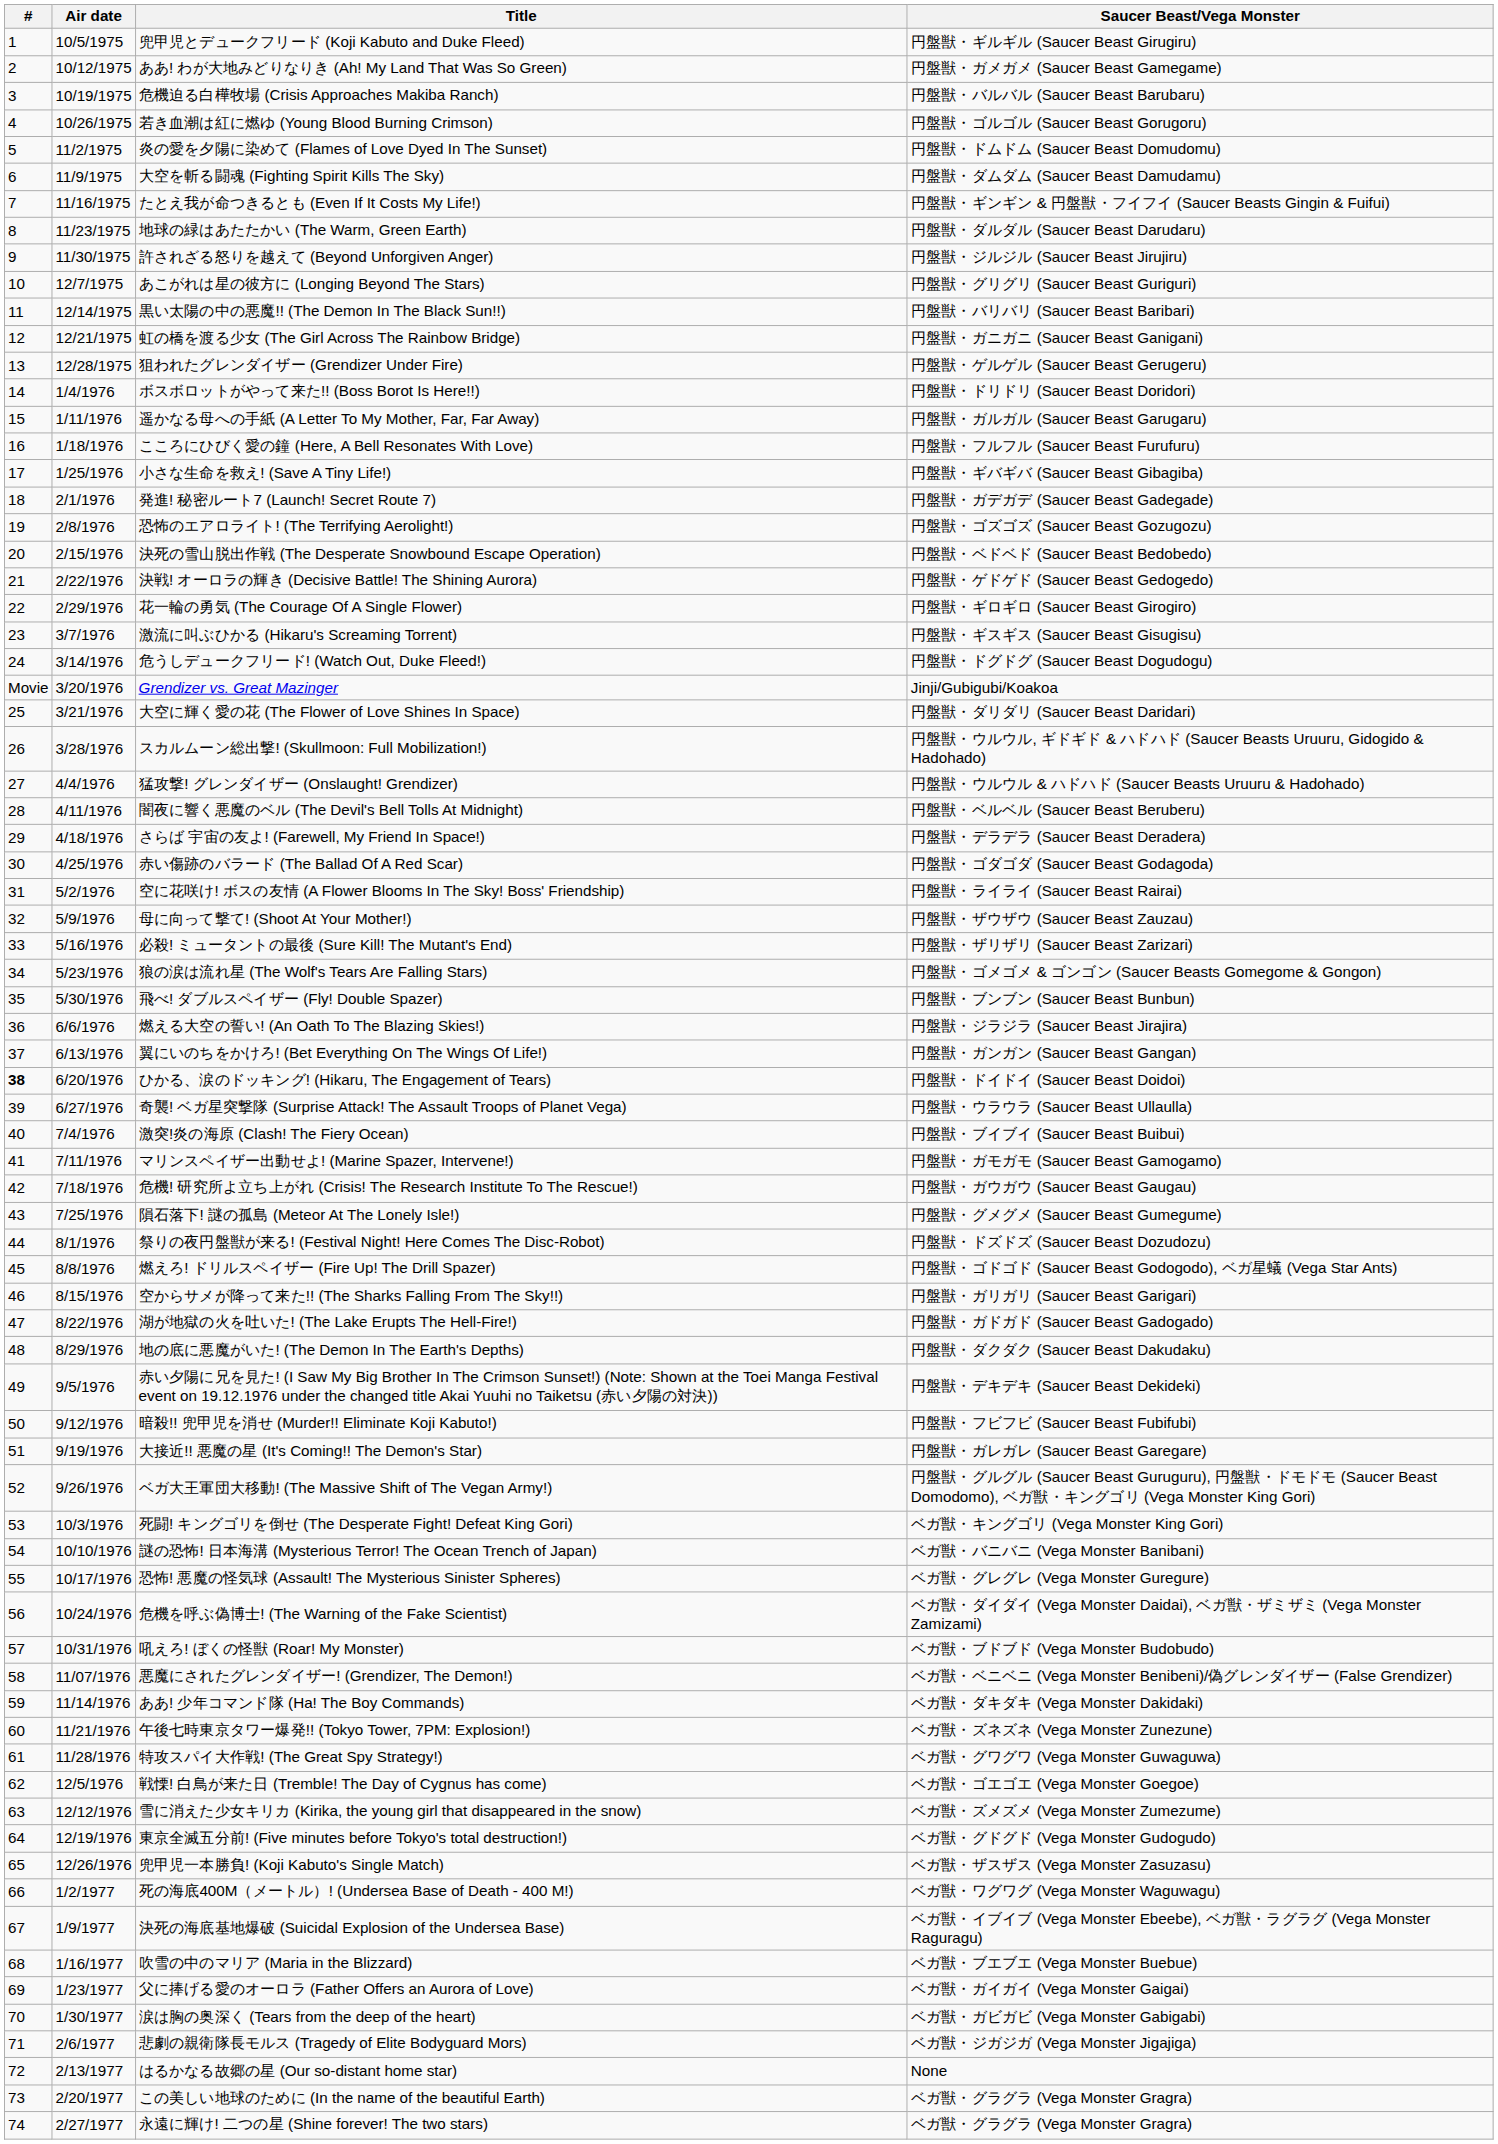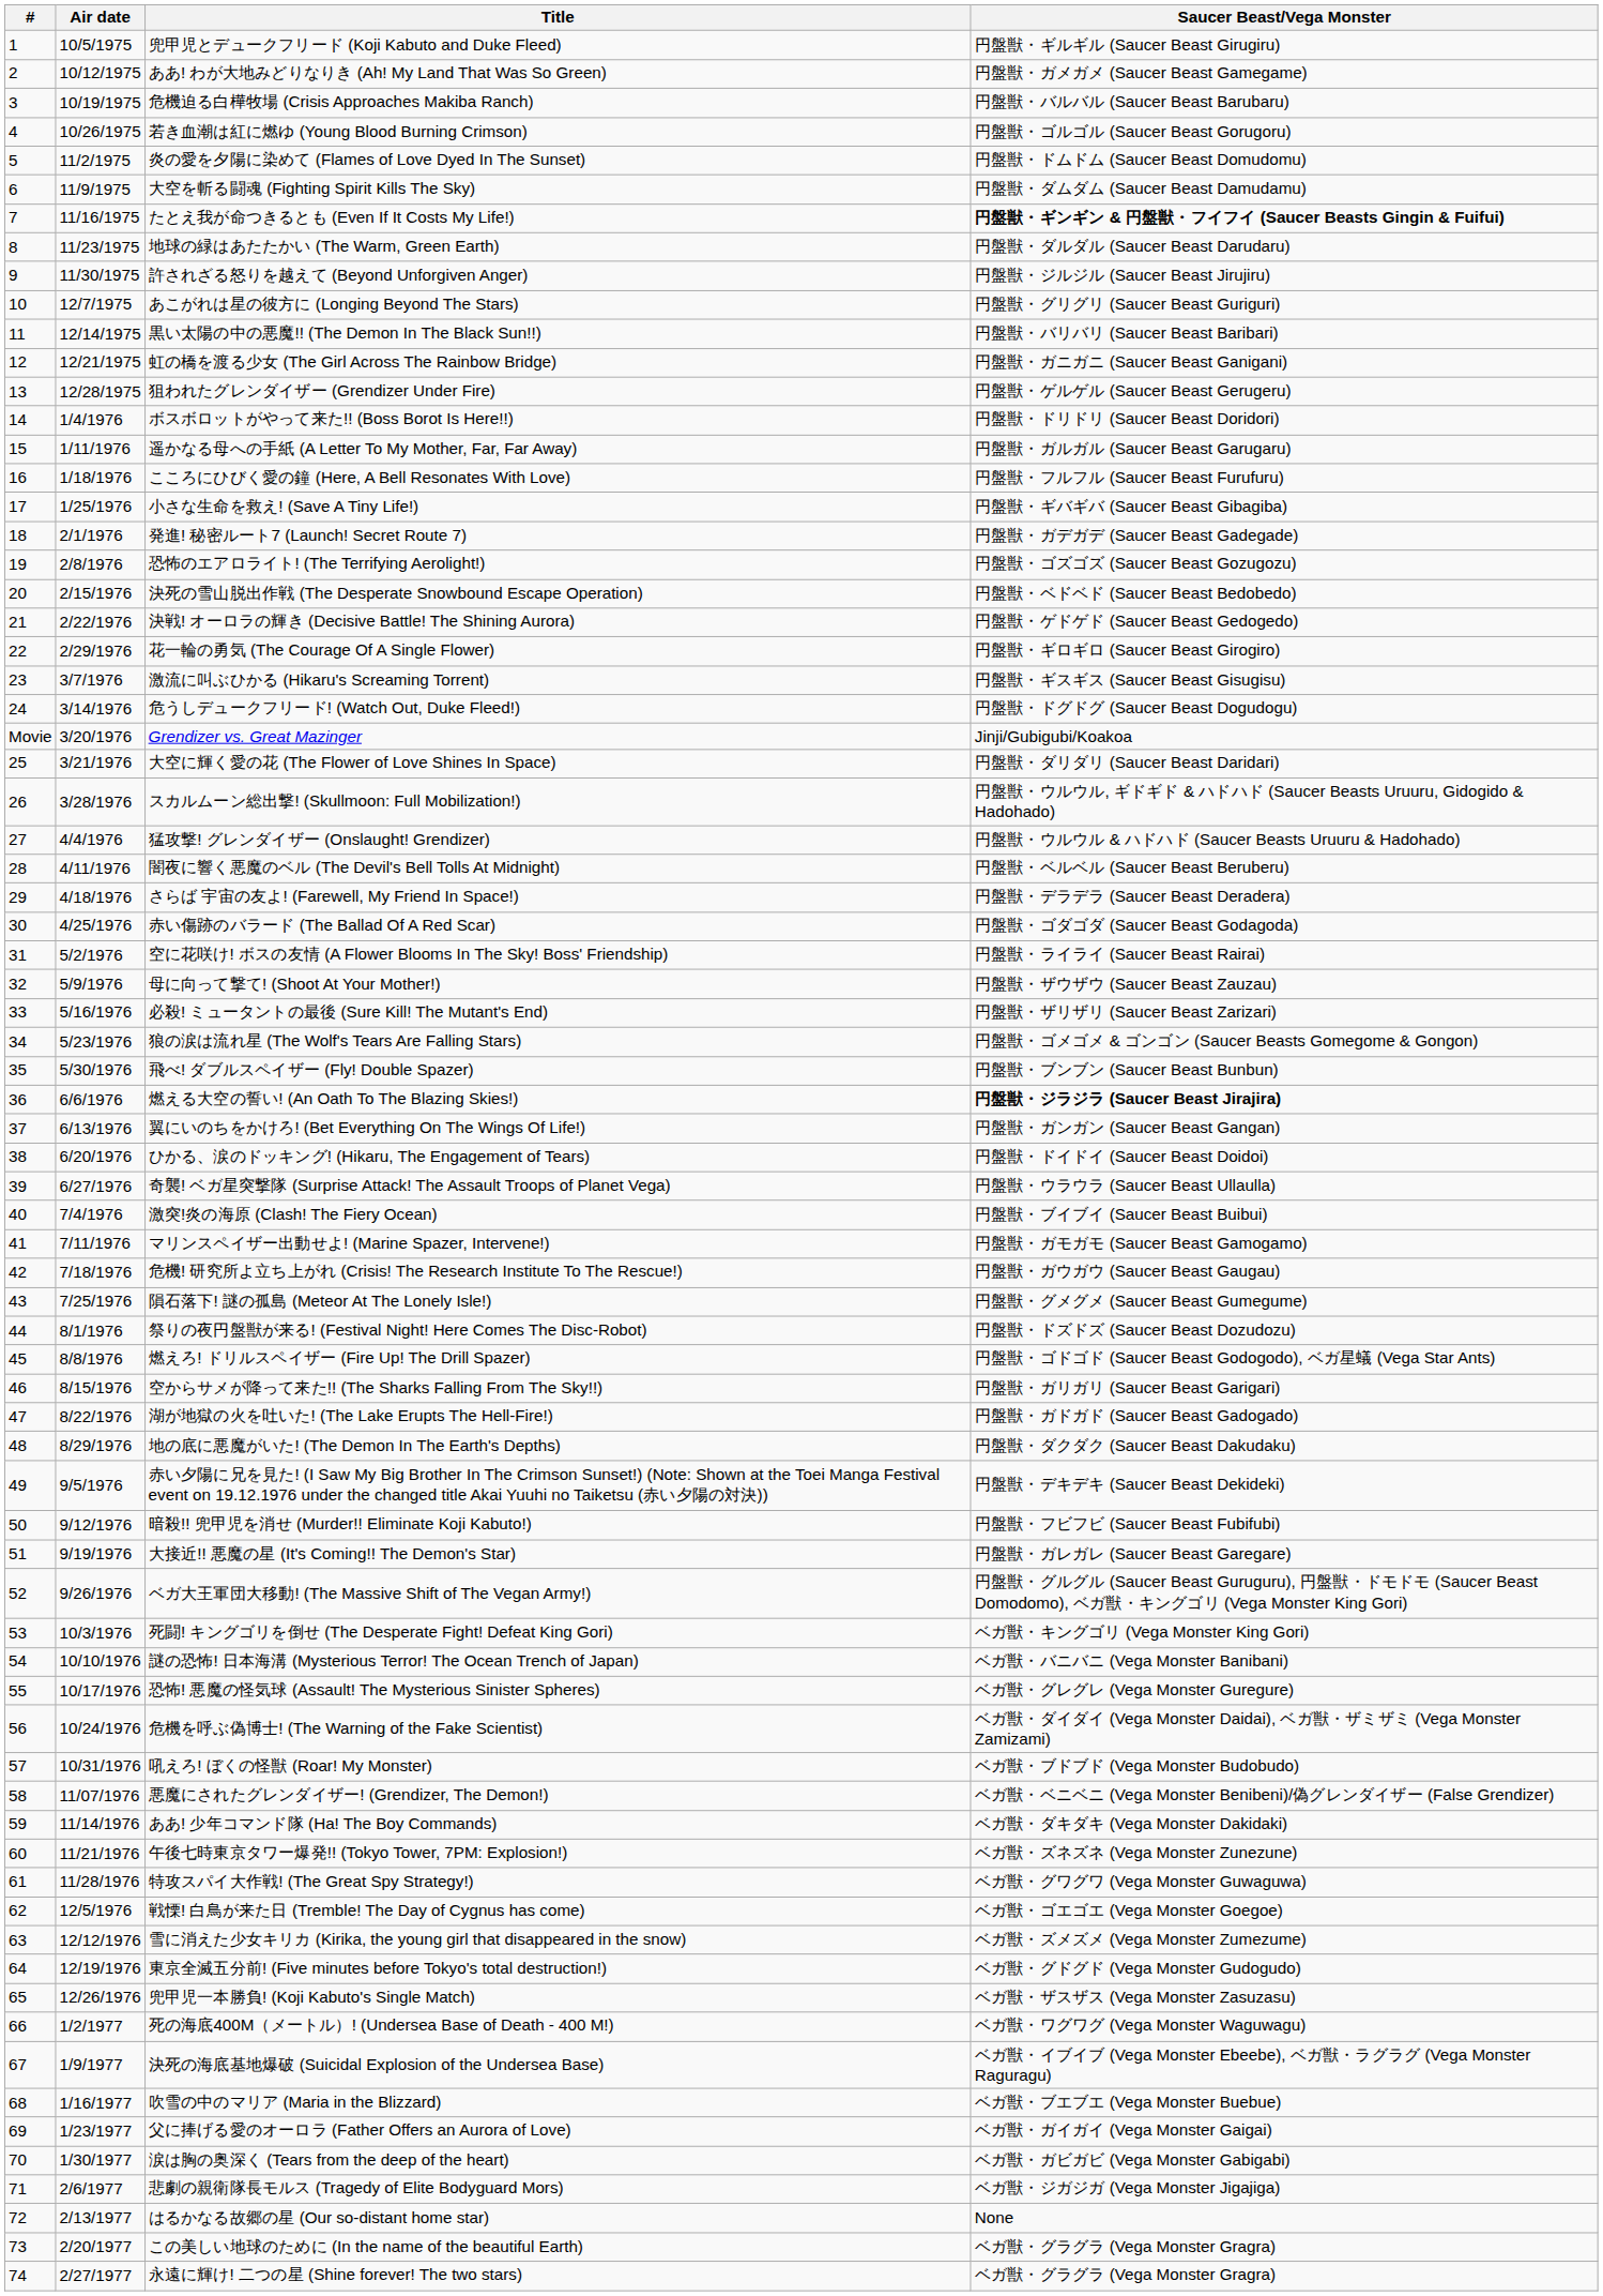たとえ我が命つきるとも (Even If It Costs My Life!) | Saucer Beast/Vega Monster: normal -> bold
燃える大空の誓い! (An Oath To The Blazing Skies!) | Saucer Beast/Vega Monster: normal -> bold
ひかる、涙のドッキング! (Hikaru, The Engagement of Tears) | #: bold -> normal
